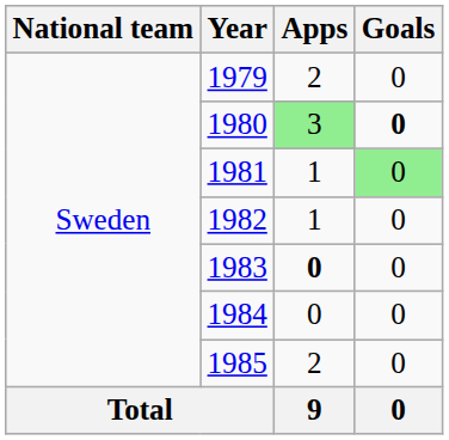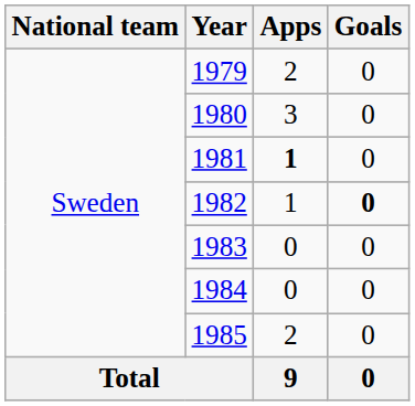1980 | Apps: lightgreen background -> no background
1980 | Goals: bold -> normal
1981 | Apps: normal -> bold
1981 | Goals: lightgreen background -> no background
1982 | Goals: normal -> bold
1983 | Apps: bold -> normal
